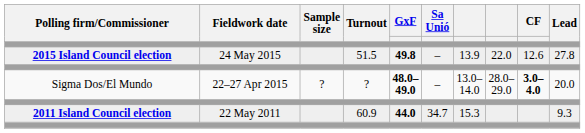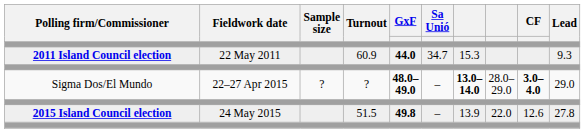rows swapped: 2015 Island Council election <-> 2011 Island Council election
Sigma Dos/El Mundo | column 7: normal -> bold
Sigma Dos/El Mundo | Lead: 20.0 -> 29.0
